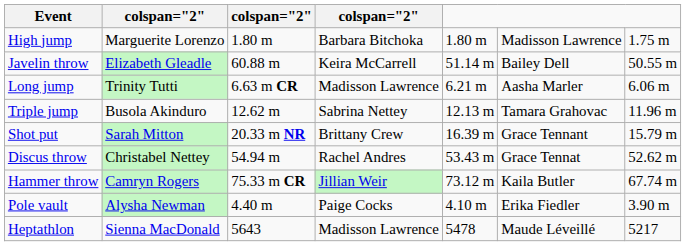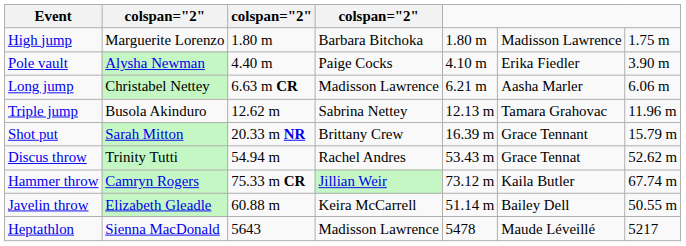rows swapped: Pole vault <-> Javelin throw
Long jump | column 2: Trinity Tutti -> Christabel Nettey
Discus throw | column 2: Christabel Nettey -> Trinity Tutti
